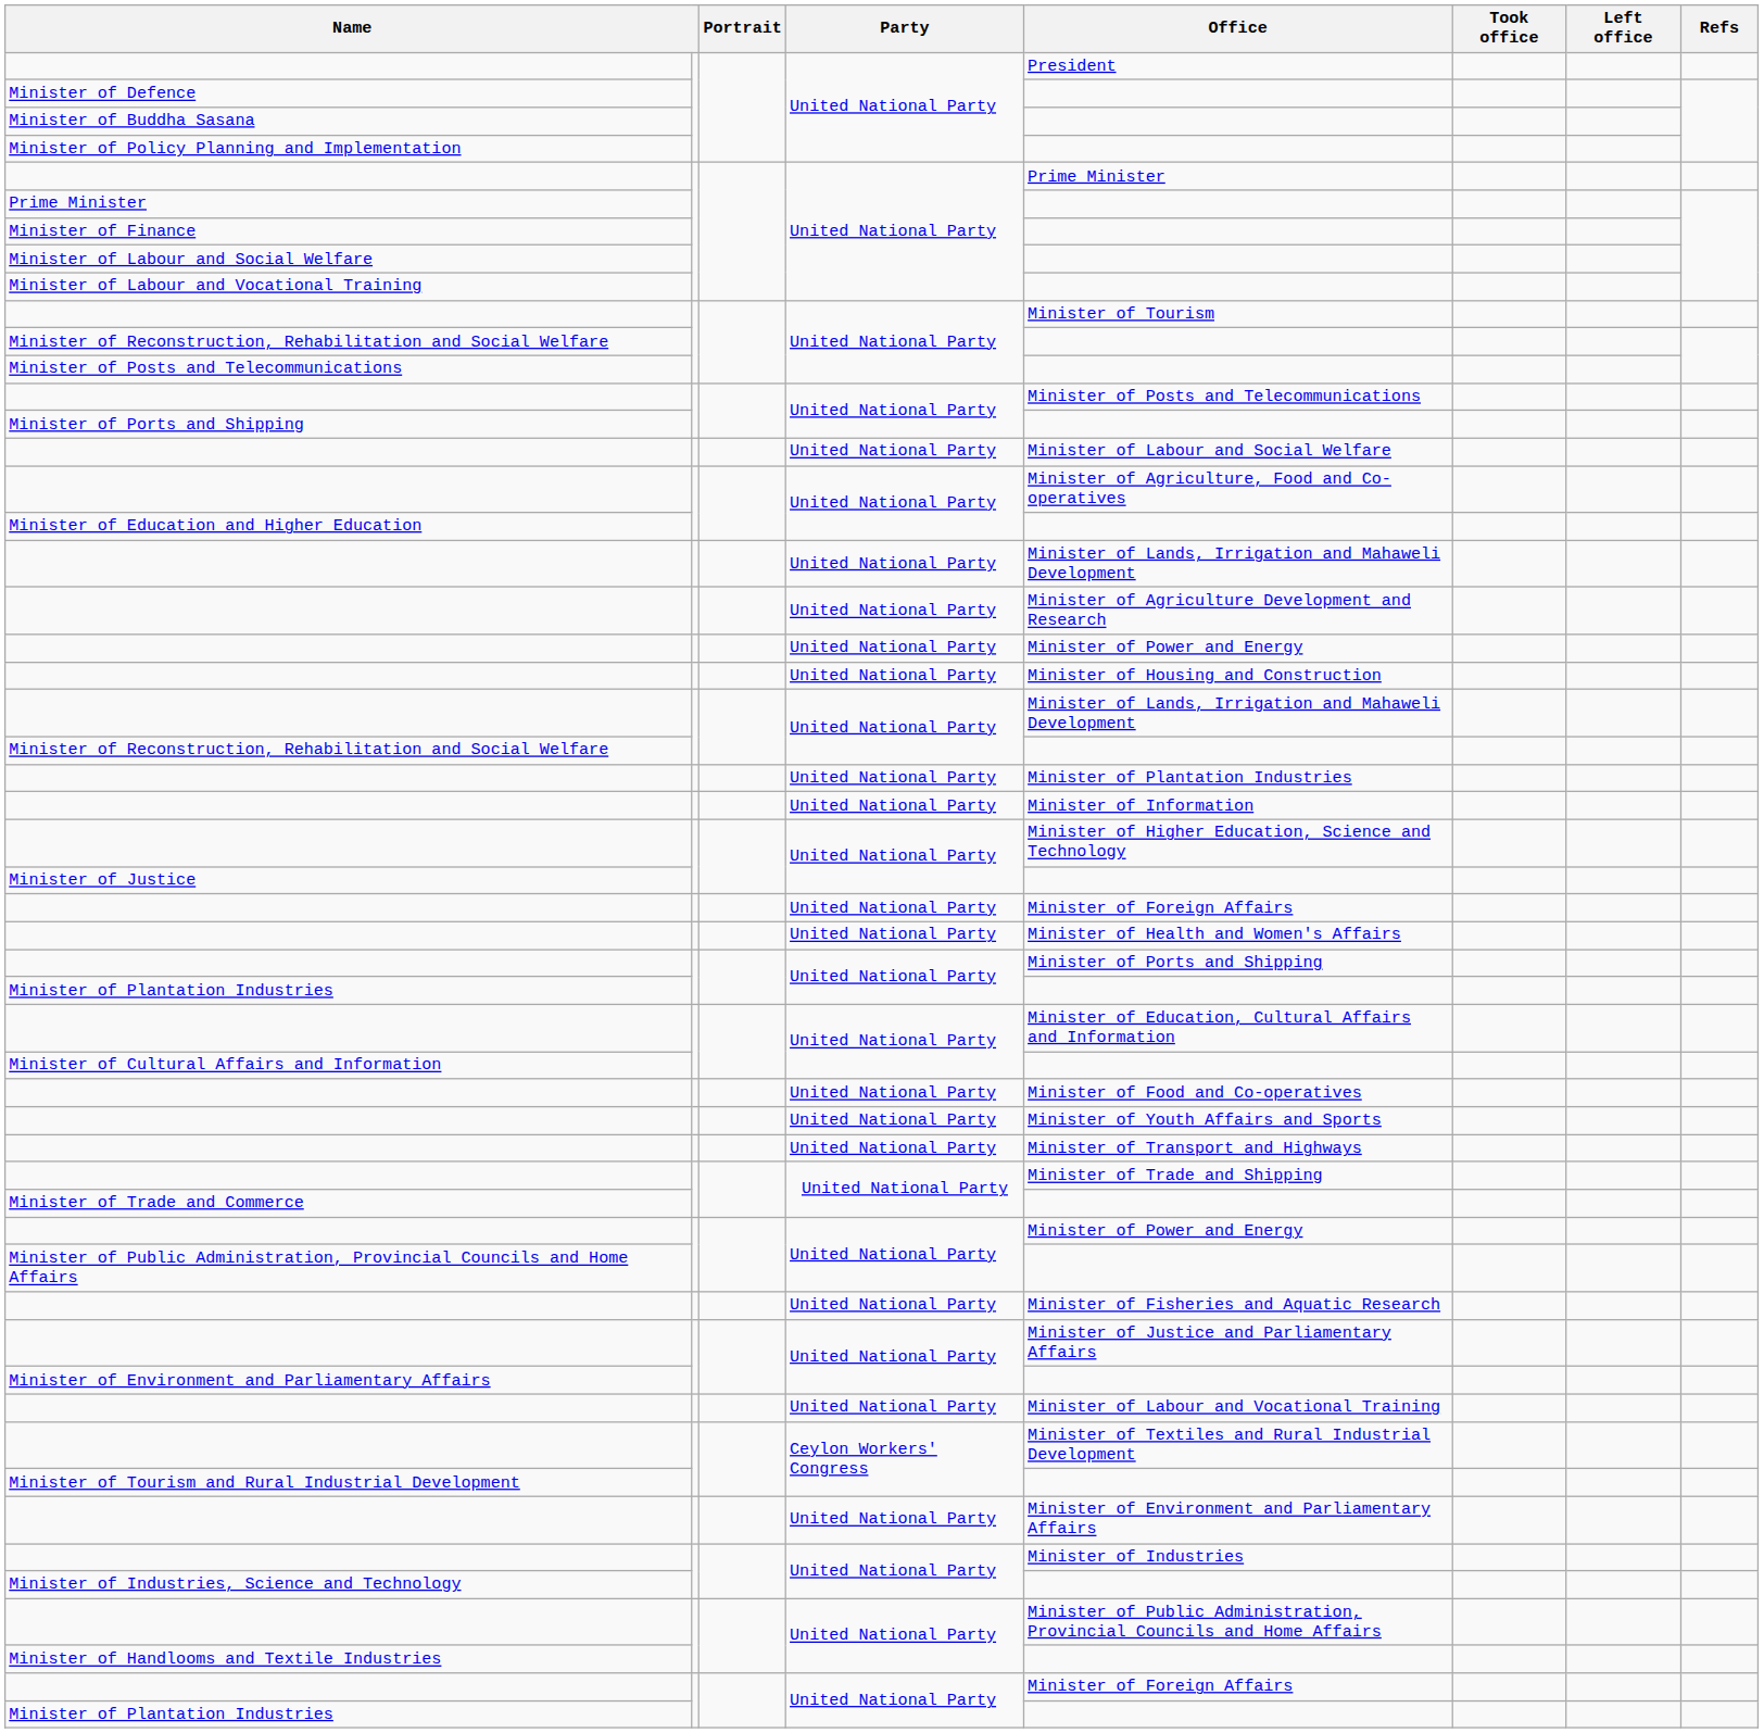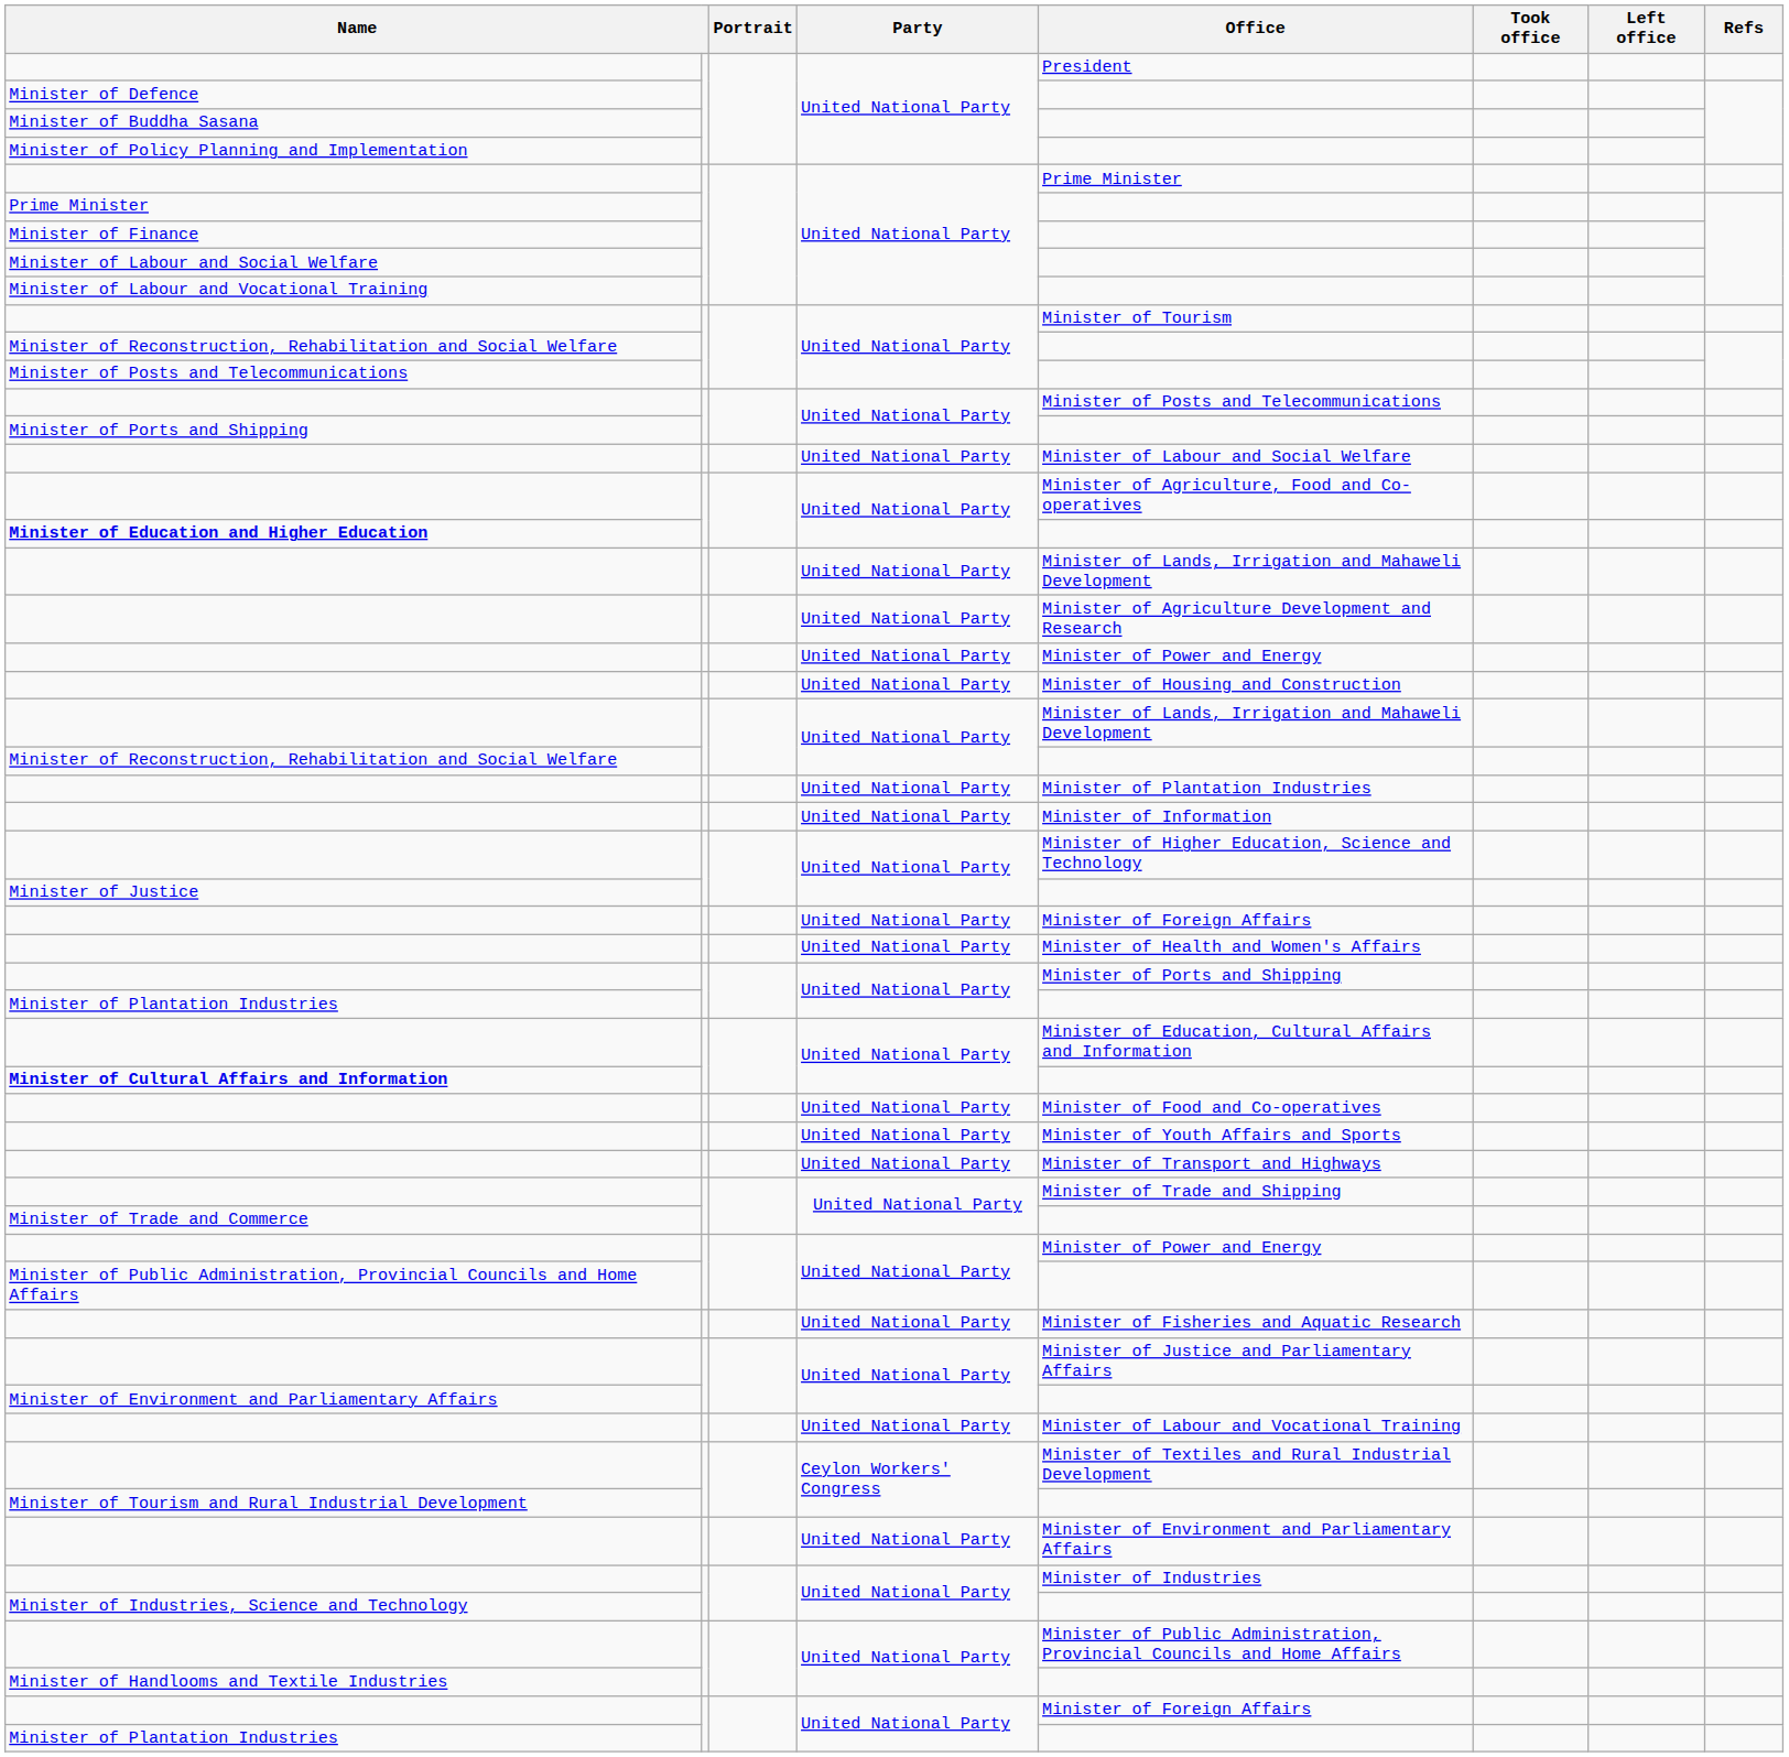Minister of Education and Higher Education | column 1: normal -> bold
Minister of Cultural Affairs and Information | column 1: normal -> bold
